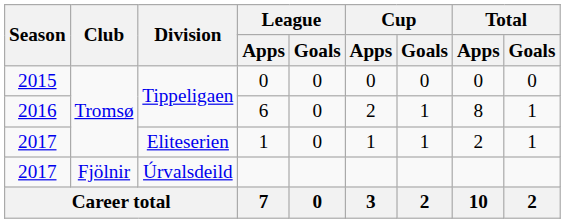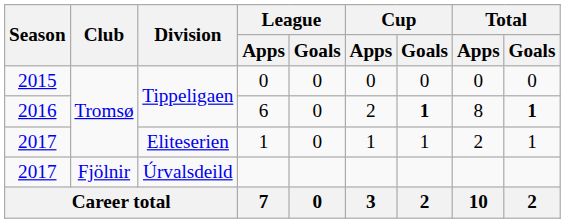6 | Cup / Goals: normal -> bold
6 | Total / Goals: normal -> bold
